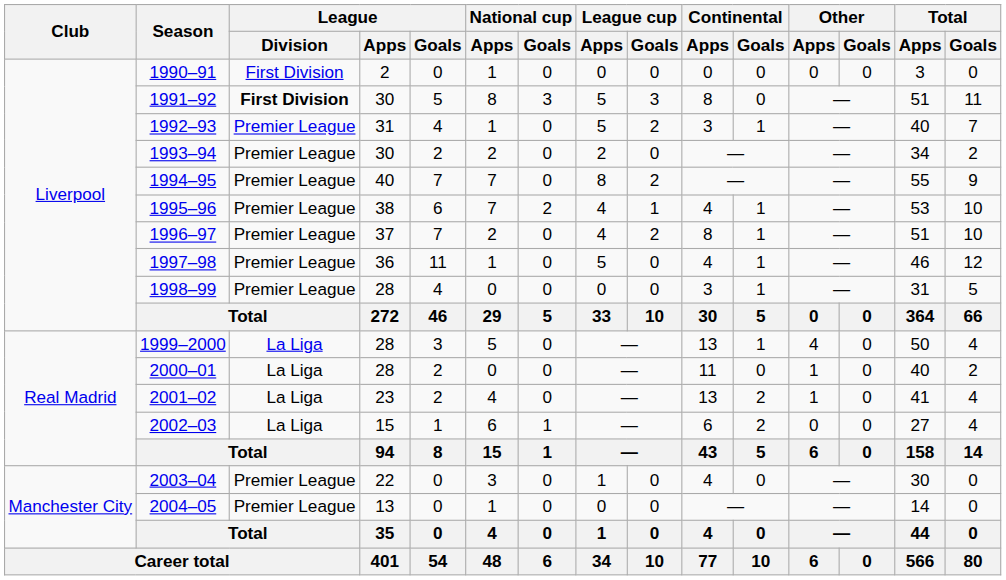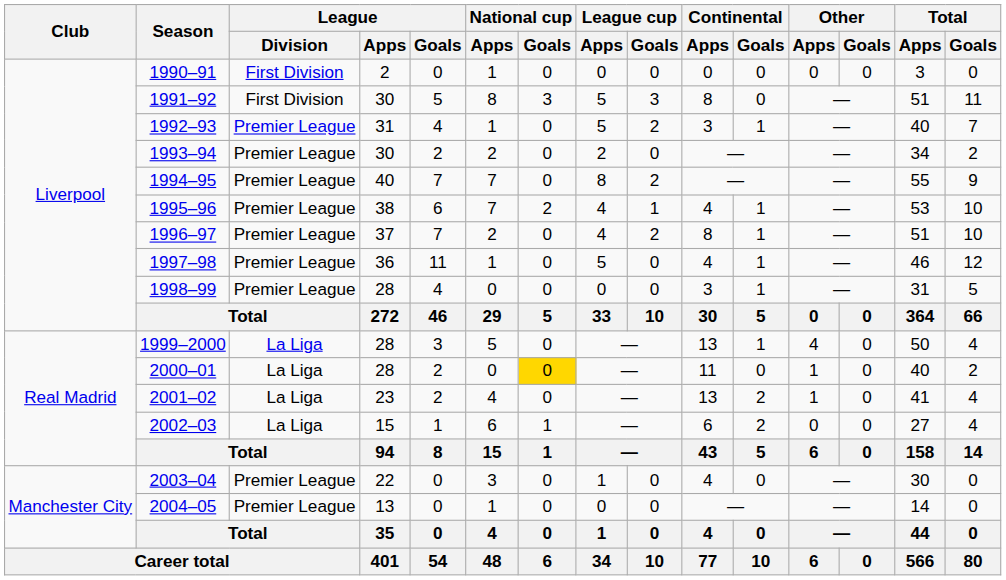1991–92 | League / Division: bold -> normal
2000–01 | National cup / Goals: no background -> gold background
